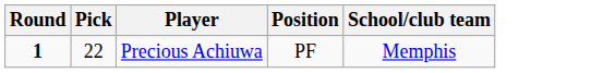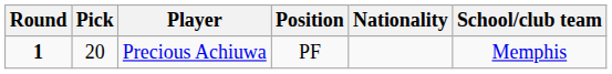+ column: Nationality
Precious Achiuwa | Pick: 22 -> 20
